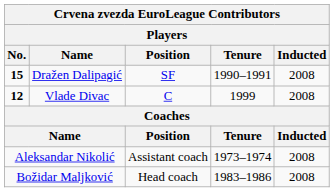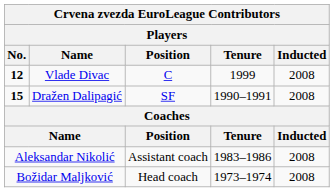rows swapped: 12 <-> 15
Aleksandar Nikolić | Tenure: 1973–1974 -> 1983–1986
Božidar Maljković | Tenure: 1983–1986 -> 1973–1974
